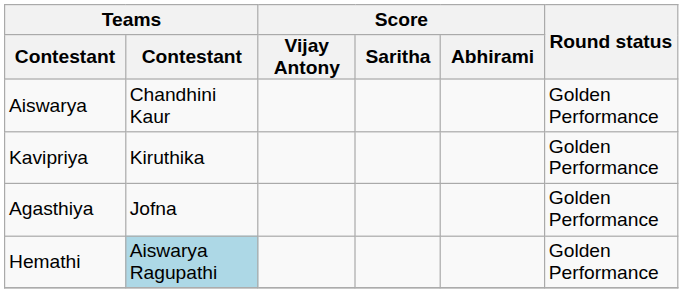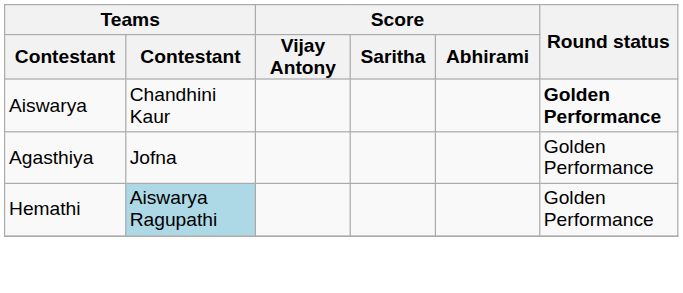Aiswarya | Round status: normal -> bold
- row: Kavipriya | Kiruthika | Golden Performance
